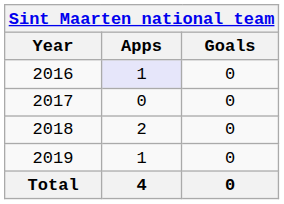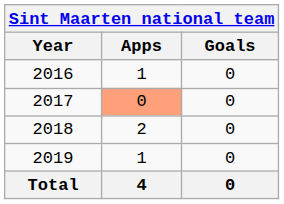2016 | Apps: lavender background -> no background
2017 | Apps: no background -> lightsalmon background
